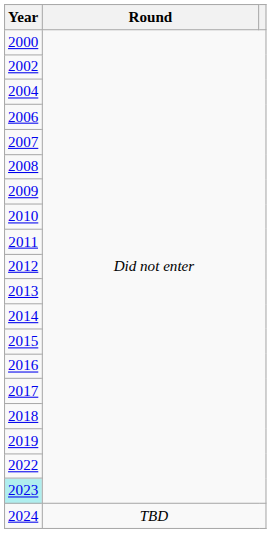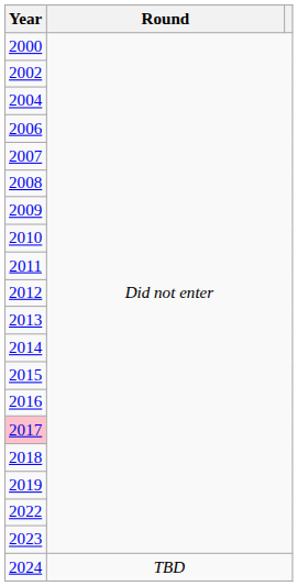2017 | Year: no background -> pink background
2023 | Year: paleturquoise background -> no background
